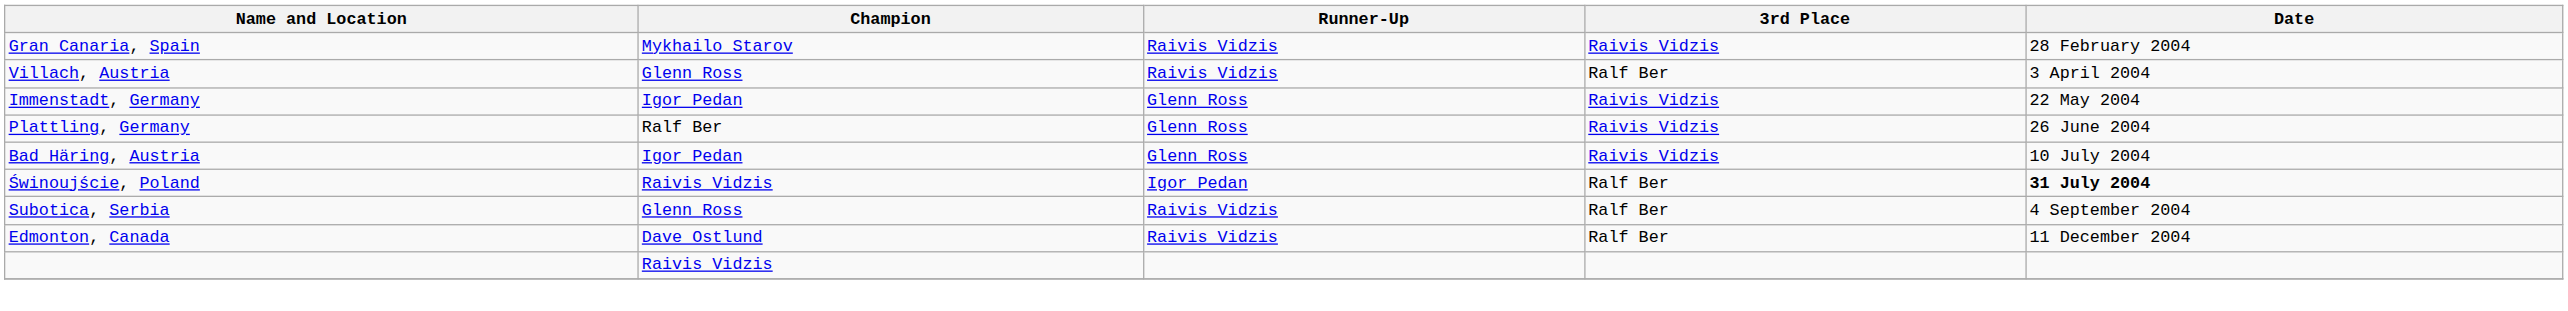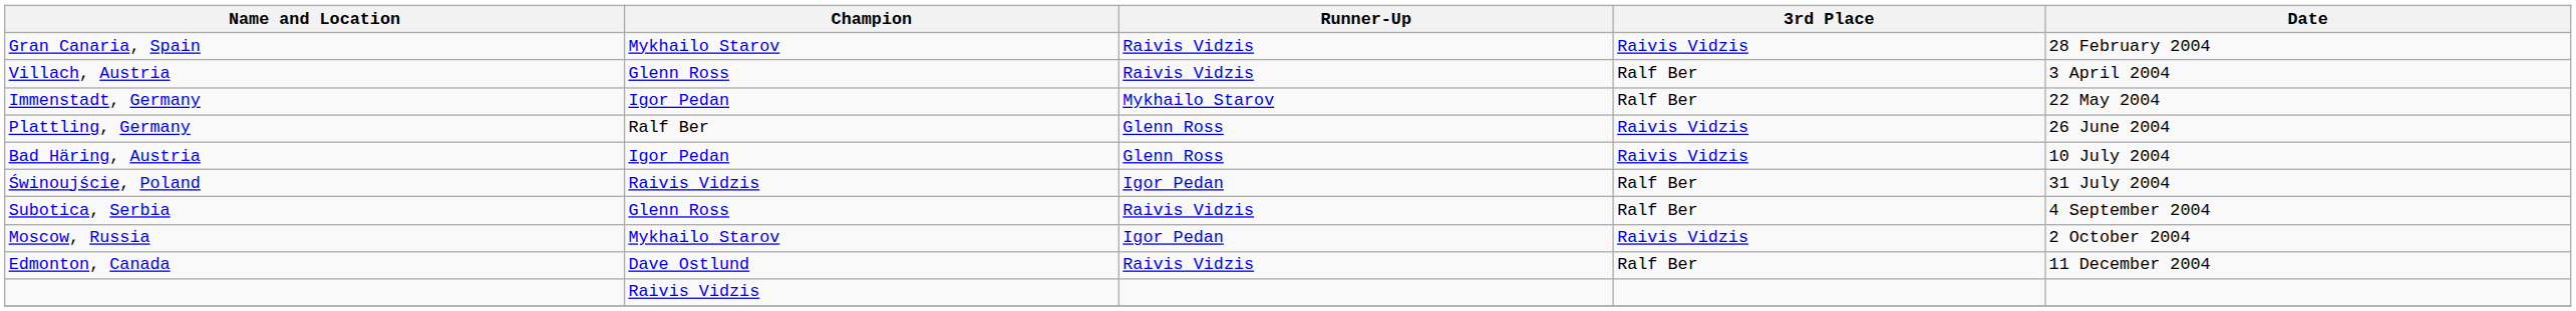Immenstadt, Germany | Runner-Up: Glenn Ross -> Mykhailo Starov
Immenstadt, Germany | 3rd Place: Raivis Vidzis -> Ralf Ber
Świnoujście, Poland | Date: bold -> normal
+ row: Moscow, Russia | Mykhailo Starov | Igor Pedan | Raivis Vidzis | 2 October 2004
